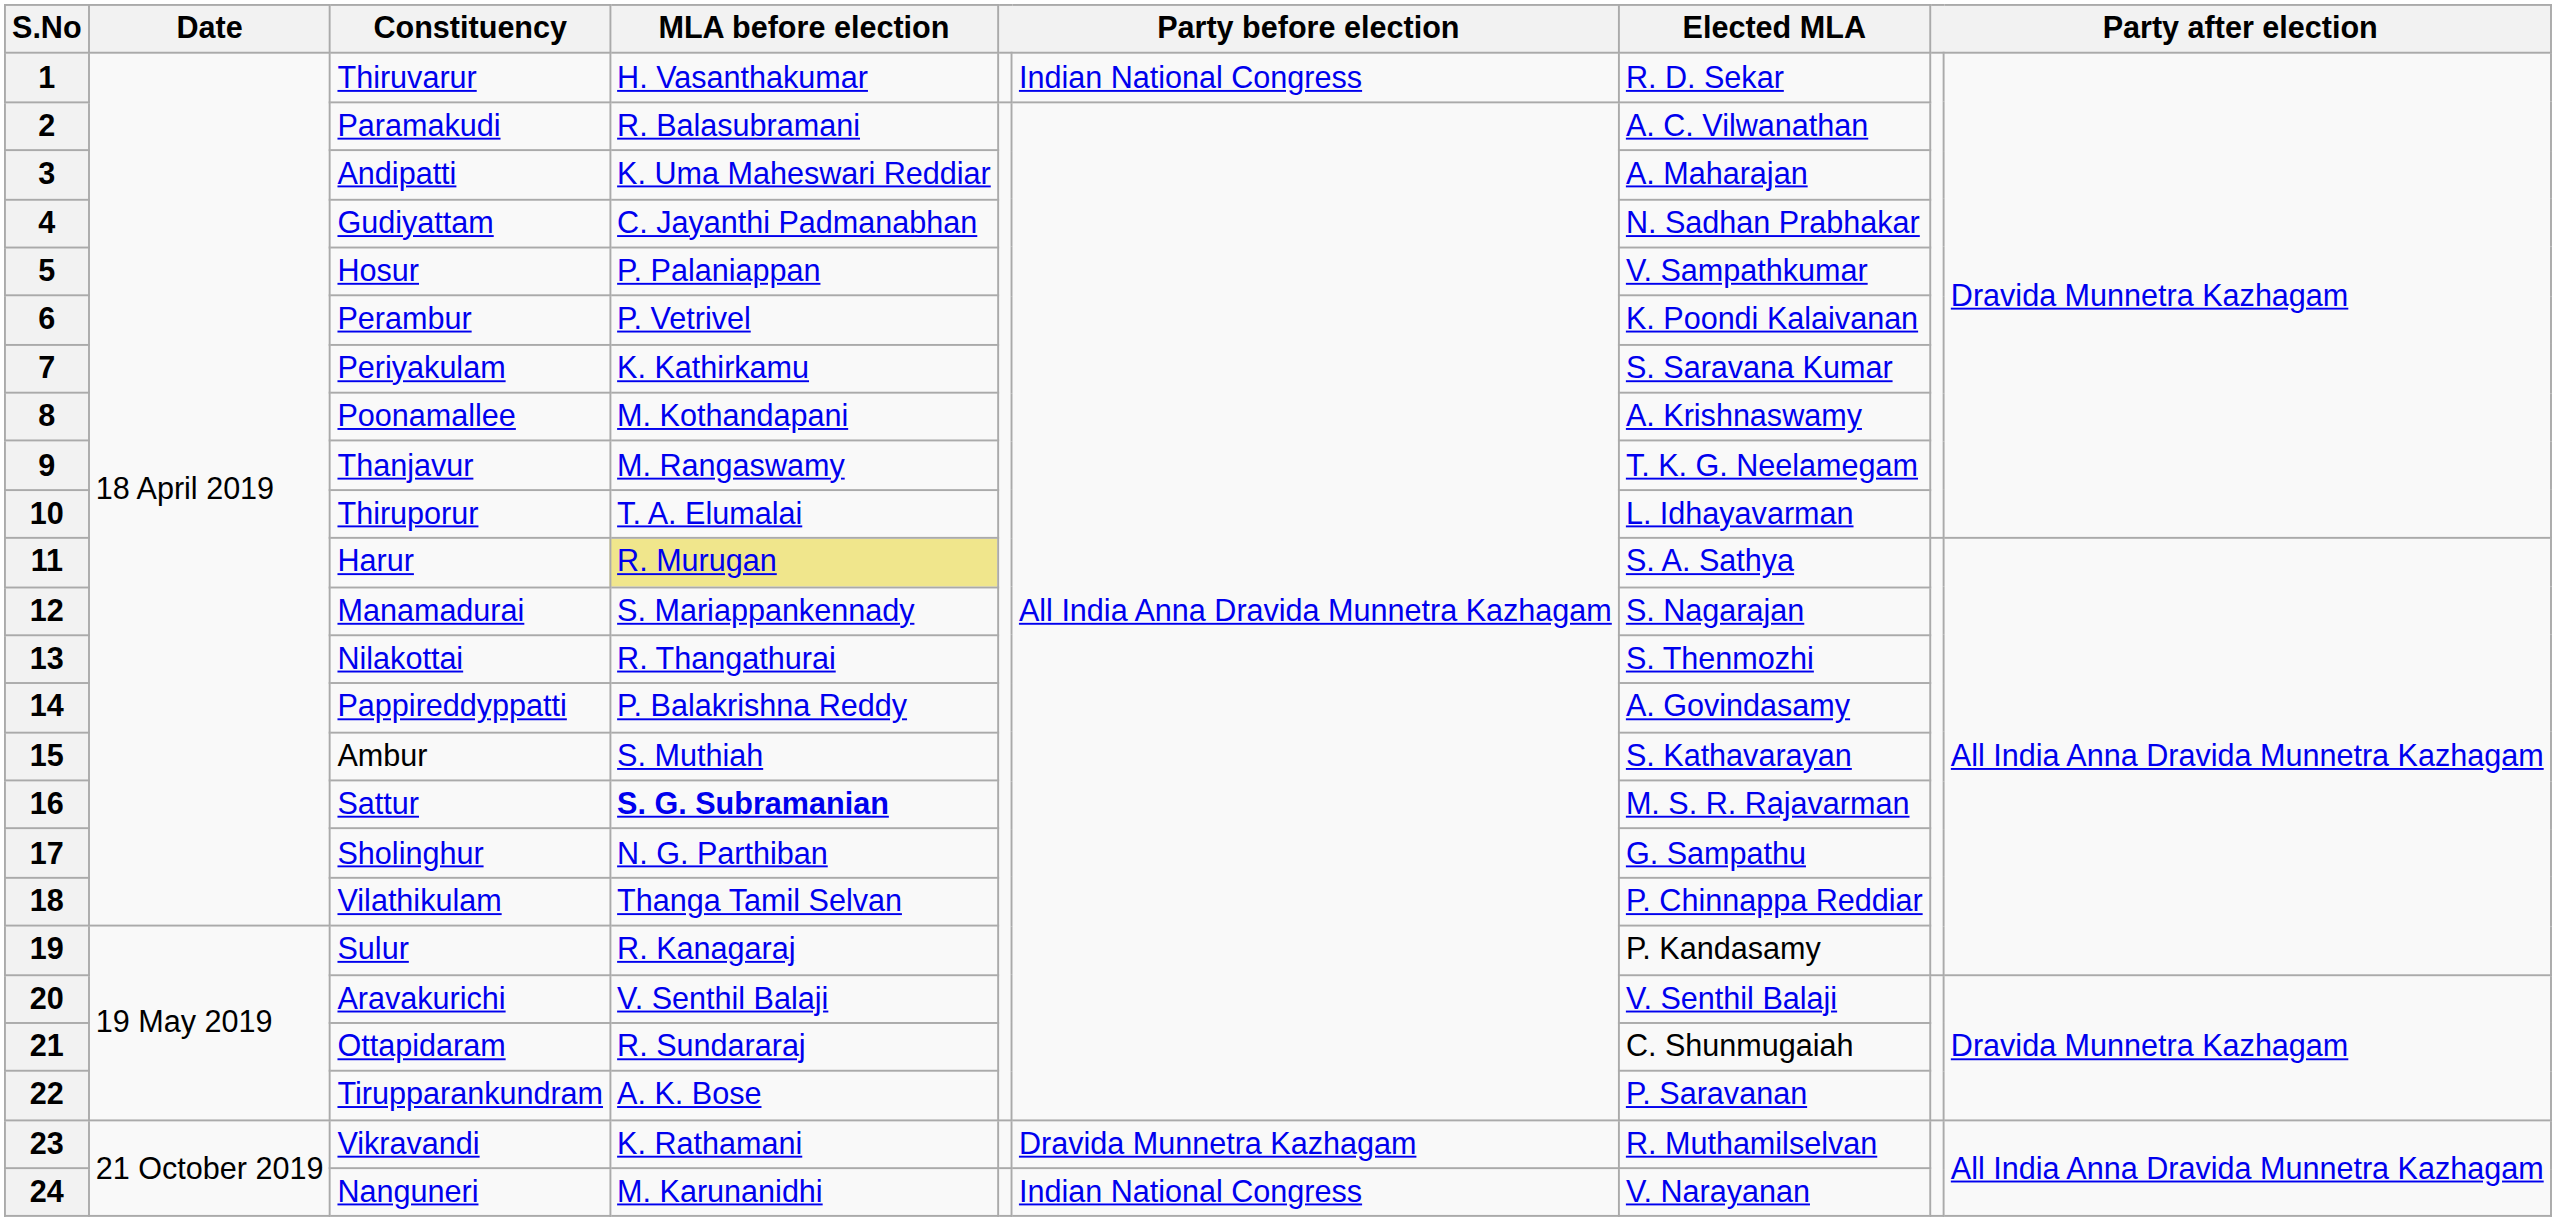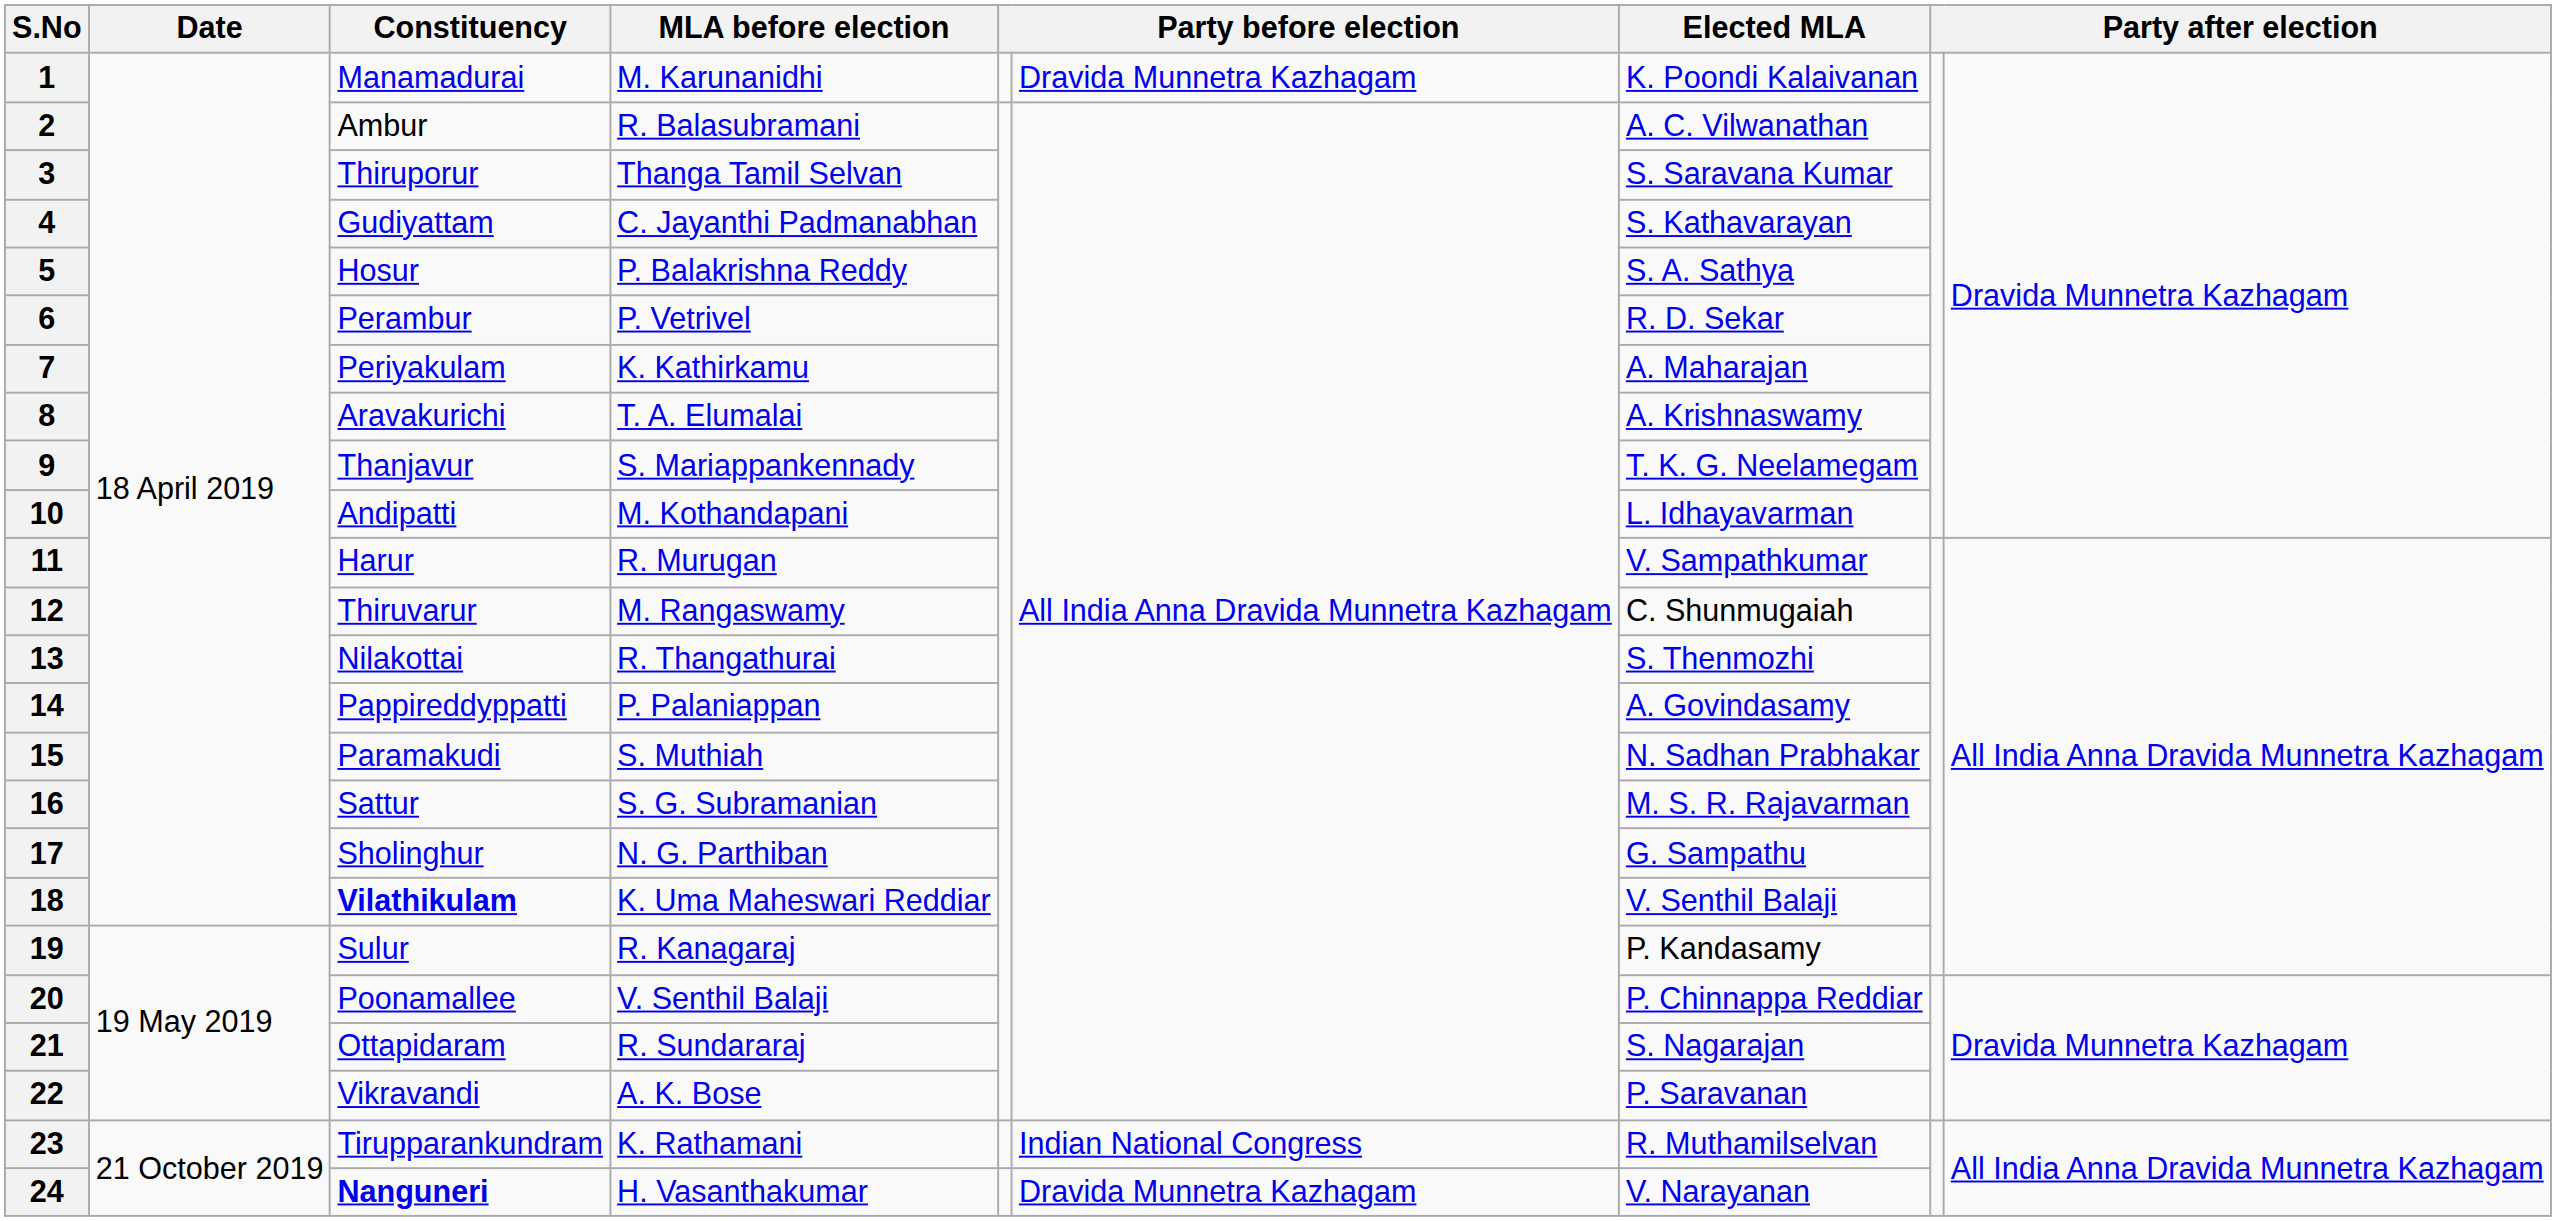1 | Constituency: Thiruvarur -> Manamadurai
1 | MLA before election: H. Vasanthakumar -> M. Karunanidhi
1 | column 6: Indian National Congress -> Dravida Munnetra Kazhagam
1 | Elected MLA: R. D. Sekar -> K. Poondi Kalaivanan
2 | Constituency: Paramakudi -> Ambur
3 | Constituency: Andipatti -> Thiruporur
3 | MLA before election: K. Uma Maheswari Reddiar -> Thanga Tamil Selvan
3 | Elected MLA: A. Maharajan -> S. Saravana Kumar
4 | Elected MLA: N. Sadhan Prabhakar -> S. Kathavarayan
5 | MLA before election: P. Palaniappan -> P. Balakrishna Reddy
5 | Elected MLA: V. Sampathkumar -> S. A. Sathya
6 | Elected MLA: K. Poondi Kalaivanan -> R. D. Sekar
7 | Elected MLA: S. Saravana Kumar -> A. Maharajan
8 | Constituency: Poonamallee -> Aravakurichi
8 | MLA before election: M. Kothandapani -> T. A. Elumalai
9 | MLA before election: M. Rangaswamy -> S. Mariappankennady
10 | Constituency: Thiruporur -> Andipatti
10 | MLA before election: T. A. Elumalai -> M. Kothandapani
11 | MLA before election: khaki background -> no background
11 | Elected MLA: S. A. Sathya -> V. Sampathkumar
12 | Constituency: Manamadurai -> Thiruvarur
12 | MLA before election: S. Mariappankennady -> M. Rangaswamy
12 | Elected MLA: S. Nagarajan -> C. Shunmugaiah
14 | MLA before election: P. Balakrishna Reddy -> P. Palaniappan
15 | Constituency: Ambur -> Paramakudi
15 | Elected MLA: S. Kathavarayan -> N. Sadhan Prabhakar
16 | MLA before election: bold -> normal
18 | Constituency: normal -> bold
18 | MLA before election: Thanga Tamil Selvan -> K. Uma Maheswari Reddiar
18 | Elected MLA: P. Chinnappa Reddiar -> V. Senthil Balaji
20 | Constituency: Aravakurichi -> Poonamallee
20 | Elected MLA: V. Senthil Balaji -> P. Chinnappa Reddiar
21 | Elected MLA: C. Shunmugaiah -> S. Nagarajan
22 | Constituency: Tirupparankundram -> Vikravandi
23 | Constituency: Vikravandi -> Tirupparankundram
23 | column 6: Dravida Munnetra Kazhagam -> Indian National Congress
24 | Constituency: normal -> bold
24 | MLA before election: M. Karunanidhi -> H. Vasanthakumar
24 | column 6: Indian National Congress -> Dravida Munnetra Kazhagam
